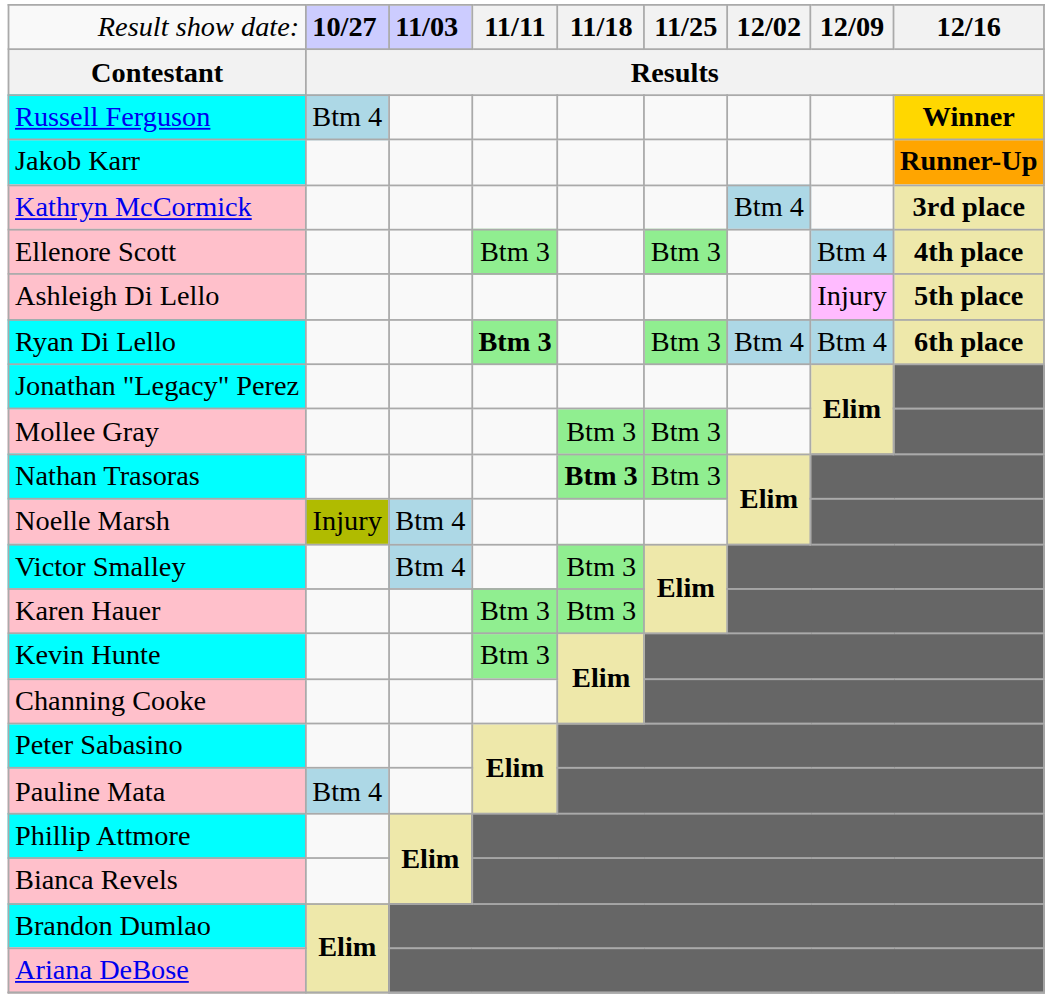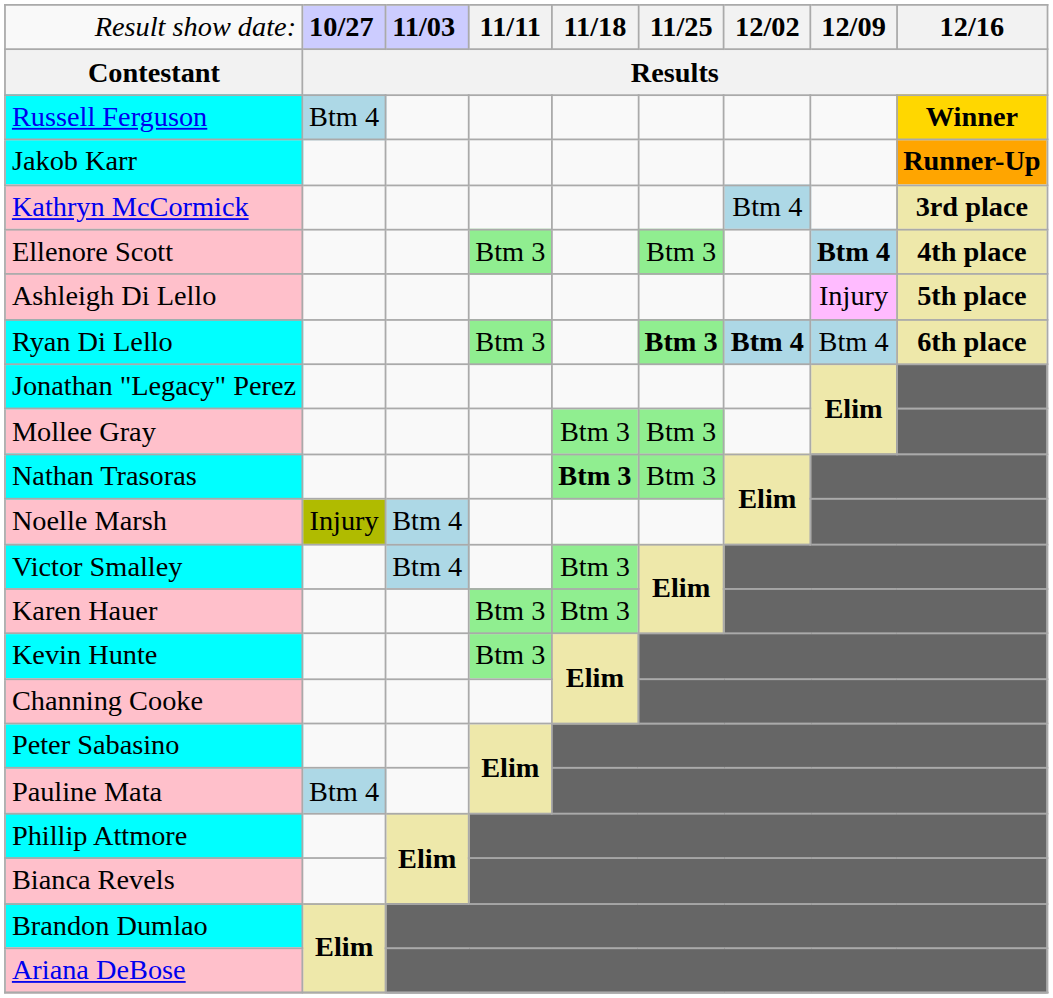Ellenore Scott | column 8: normal -> bold
Ryan Di Lello | column 4: bold -> normal
Ryan Di Lello | column 6: normal -> bold
Ryan Di Lello | column 7: normal -> bold
